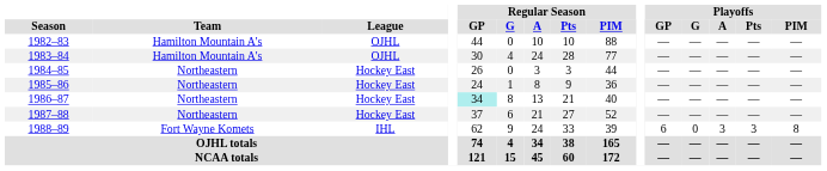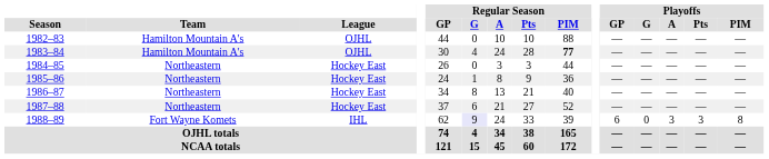1983–84 | Regular Season / PIM: normal -> bold
1986–87 | Regular Season / GP: paleturquoise background -> no background
1988–89 | Regular Season / G: no background -> lavender background
